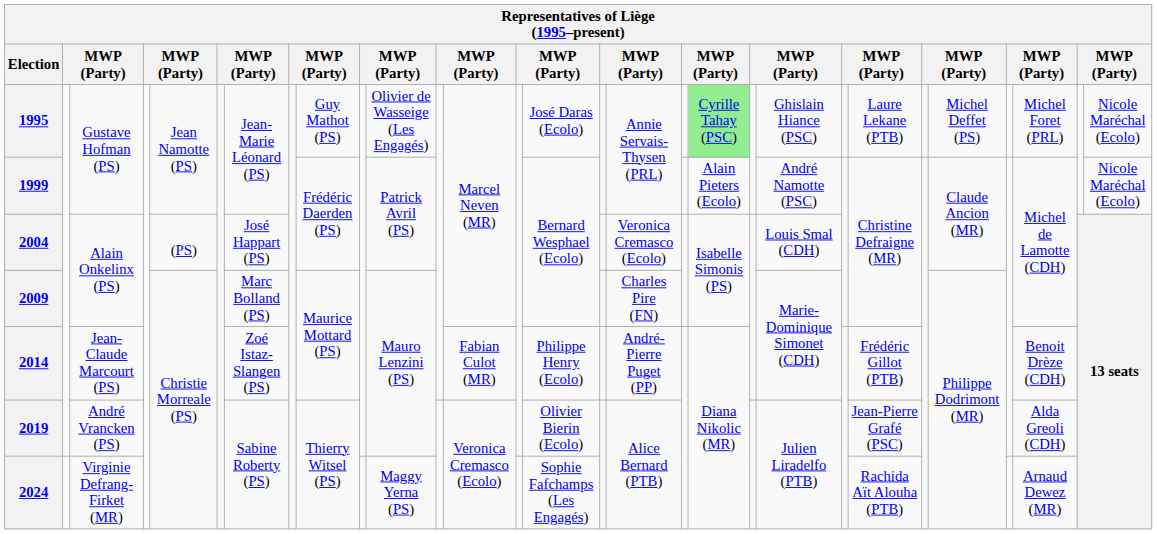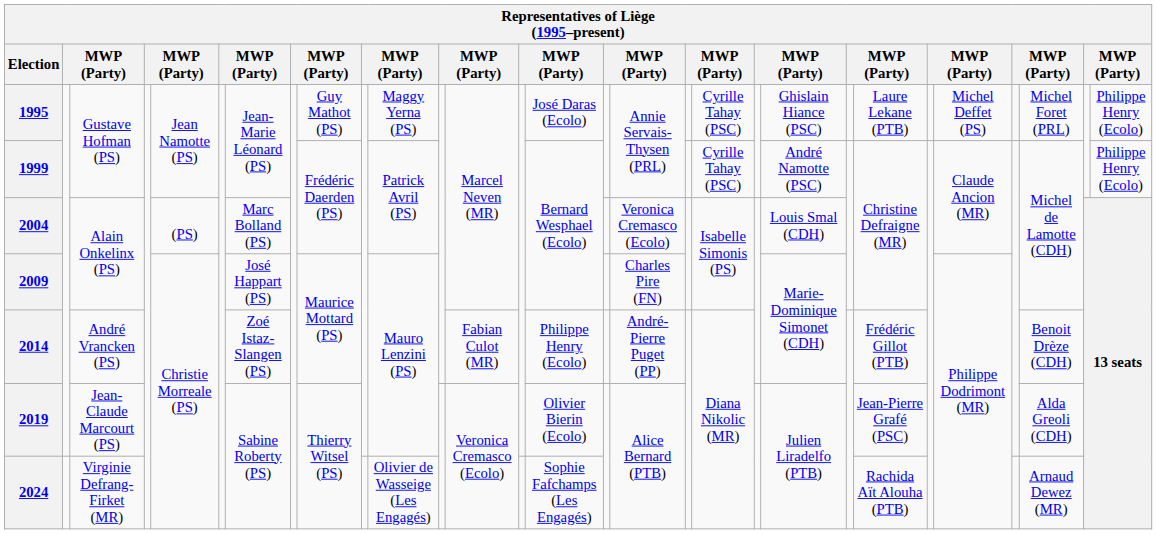1995 | column 11: Olivier de Wasseige (Les Engagés) -> Maggy Yerna (PS)
1995 | column 19: lightgreen background -> no background
1995 | column 29: Nicole Maréchal (Ecolo) -> Philippe Henry (Ecolo)
1999 | column 19: Alain Pieters (Ecolo) -> Cyrille Tahay (PSC)
1999 | column 29: Nicole Maréchal (Ecolo) -> Philippe Henry (Ecolo)
2004 | column 7: José Happart (PS) -> Marc Bolland (PS)
2009 | column 7: Marc Bolland (PS) -> José Happart (PS)
2014 | column 3: Jean-Claude Marcourt (PS) -> André Vrancken (PS)
2019 | column 3: André Vrancken (PS) -> Jean-Claude Marcourt (PS)
2024 | column 11: Maggy Yerna (PS) -> Olivier de Wasseige (Les Engagés)
